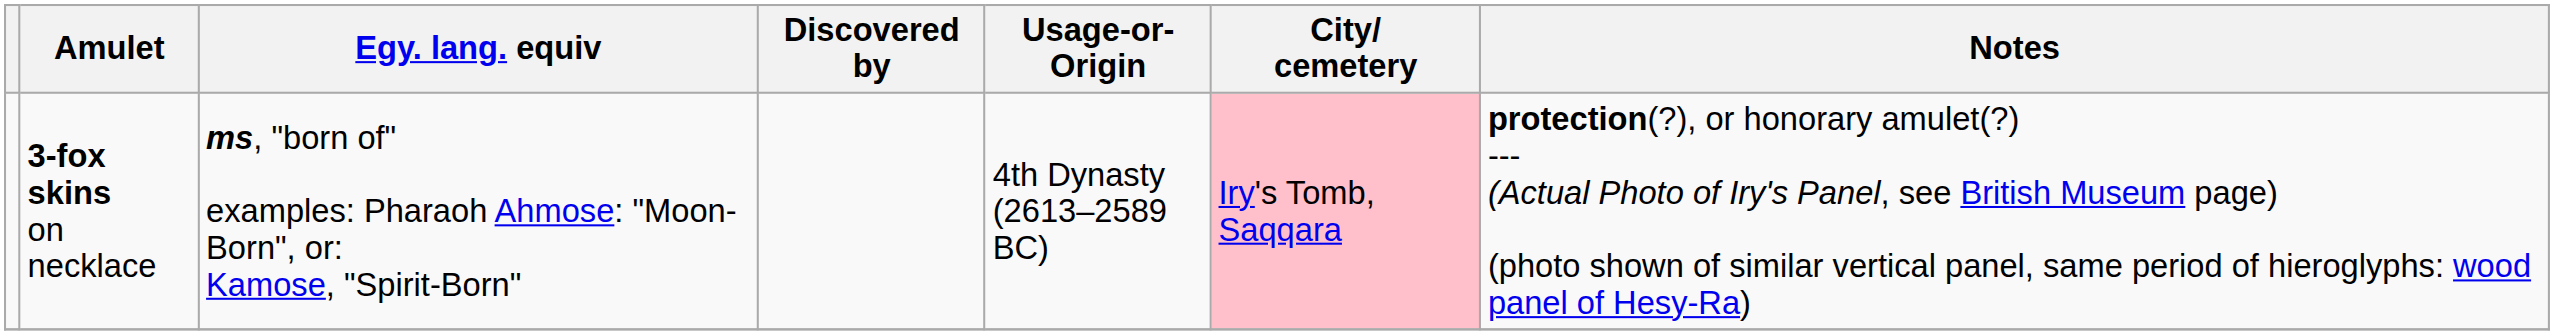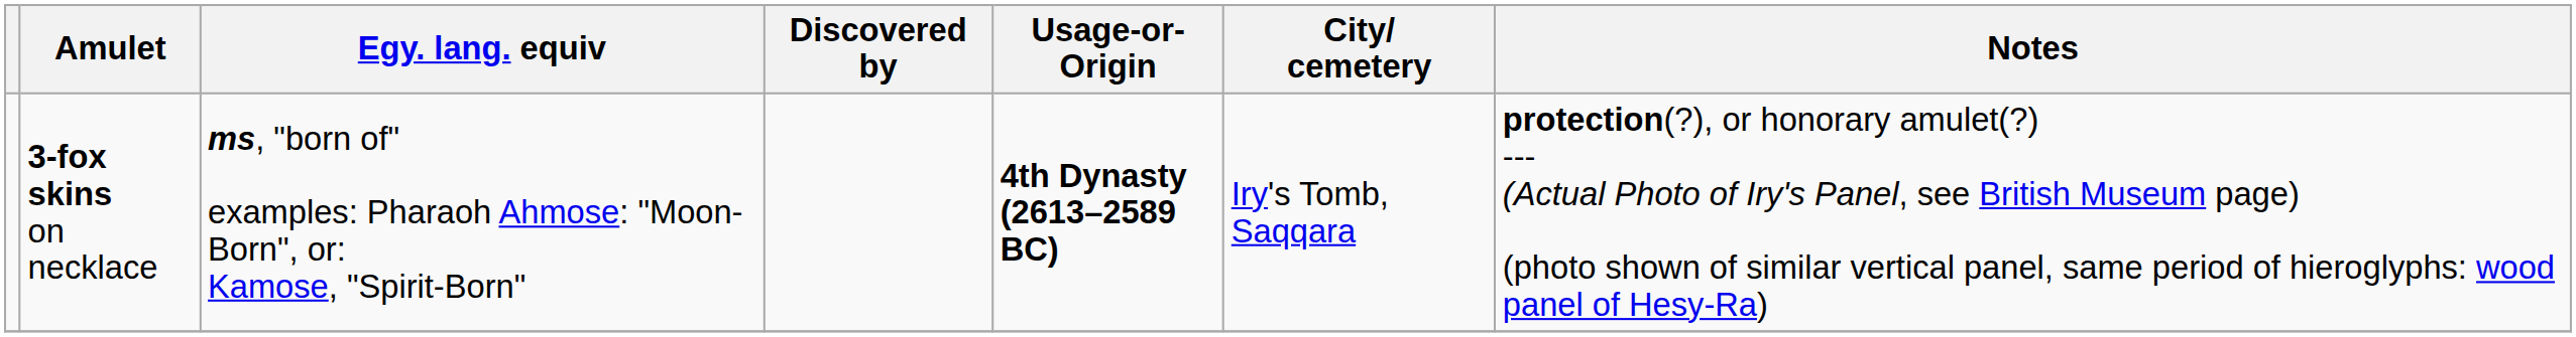3-fox skins on necklace | Usage-or- Origin: normal -> bold
3-fox skins on necklace | City/ cemetery: pink background -> no background
